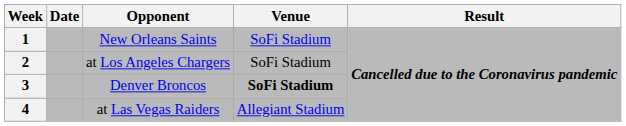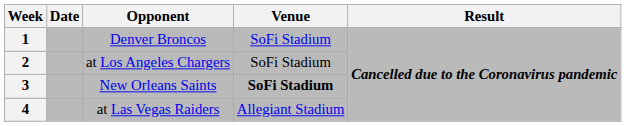1 | Opponent: New Orleans Saints -> Denver Broncos
3 | Opponent: Denver Broncos -> New Orleans Saints
